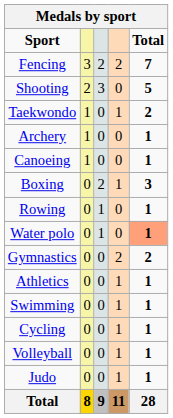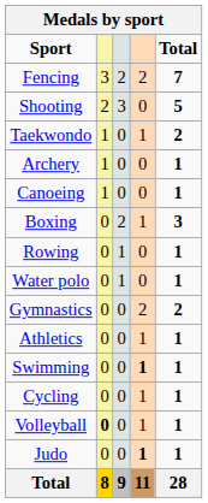Water polo | Total: lightsalmon background -> no background
Swimming | column 4: normal -> bold
Volleyball | column 2: normal -> bold
Judo | column 4: normal -> bold
